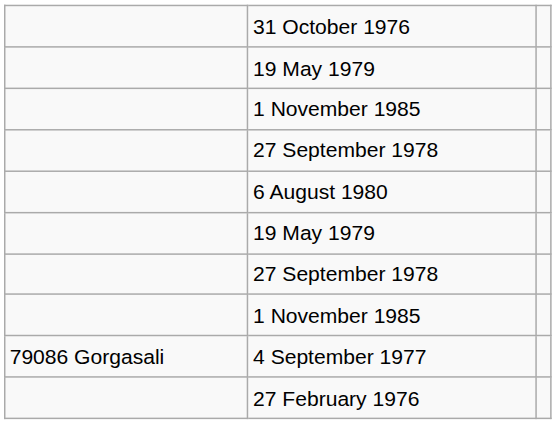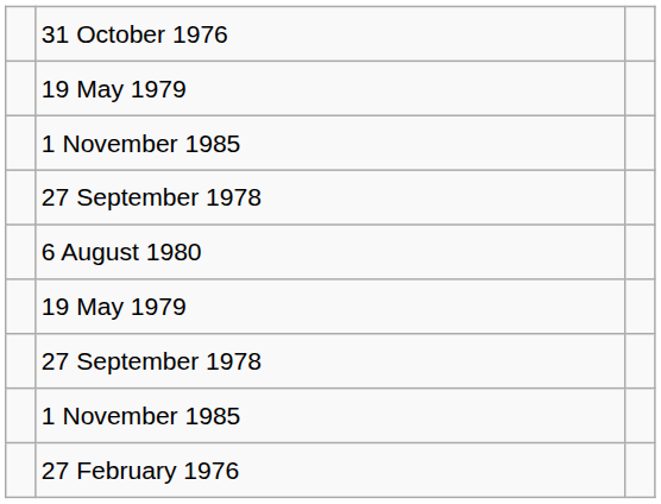- row: 79086 Gorgasali | 4 September 1977
